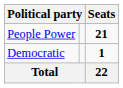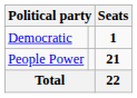rows swapped: People Power <-> Democratic
